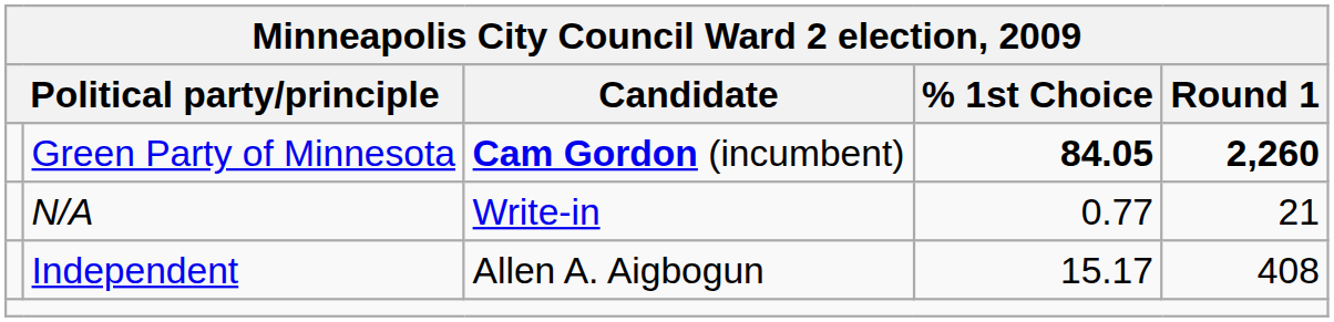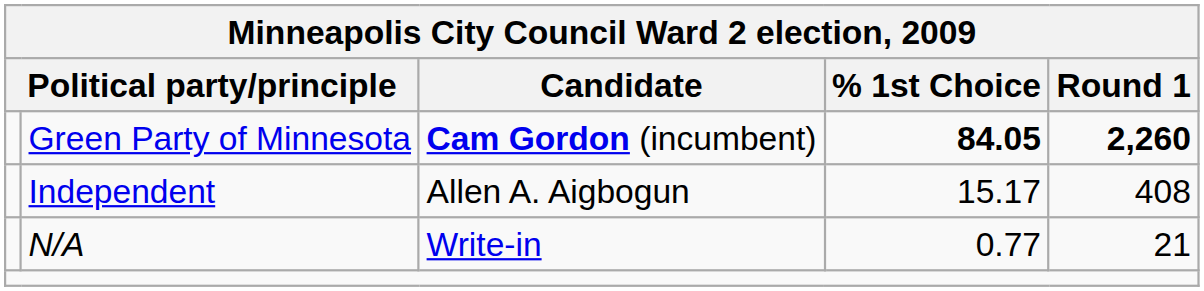rows swapped: Independent <-> N/A
